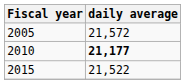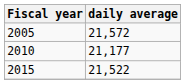2010 | daily average: bold -> normal
